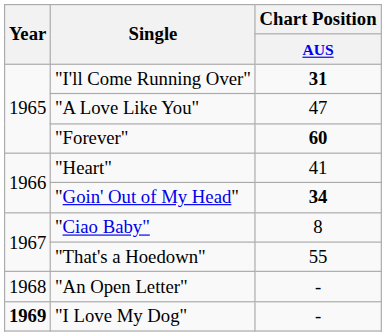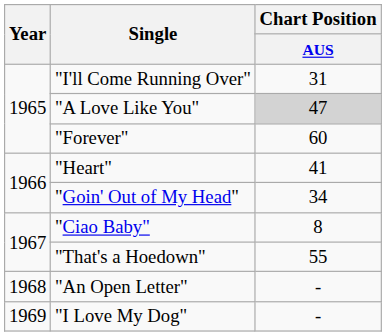"I'll Come Running Over" | Chart Position / AUS: bold -> normal
"A Love Like You" | Chart Position / AUS: no background -> lightgrey background
"Forever" | Chart Position / AUS: bold -> normal
"Goin' Out of My Head" | Chart Position / AUS: bold -> normal
"I Love My Dog" | Year: bold -> normal
